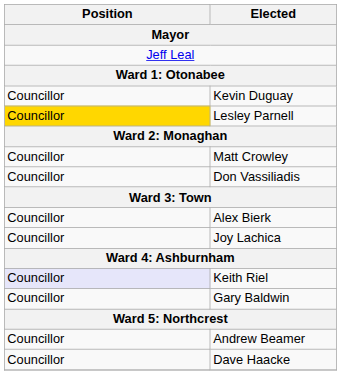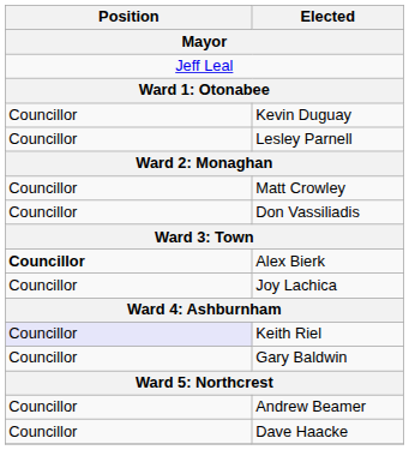Lesley Parnell | Position: gold background -> no background
Alex Bierk | Position: normal -> bold
